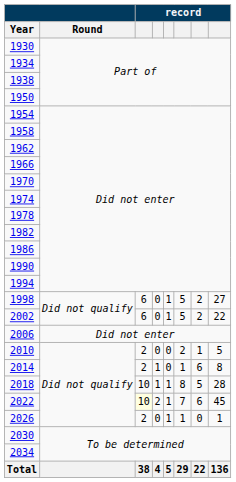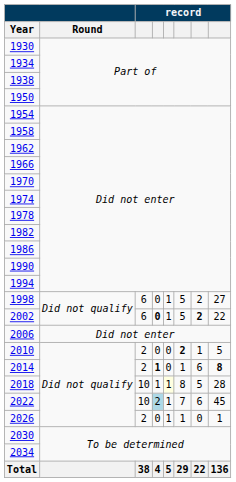2002 | column 4: normal -> bold
2002 | column 7: normal -> bold
2010 | column 6: normal -> bold
2014 | column 4: normal -> bold
2014 | column 8: normal -> bold
2018 | column 5: no background -> lightyellow background
2022 | column 3: lightyellow background -> no background
2022 | column 4: no background -> lightblue background
